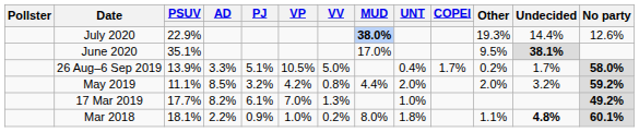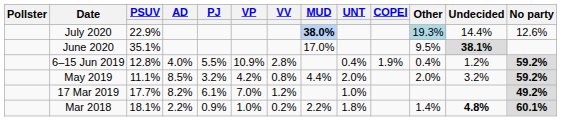July 2020 | Other: no background -> lightblue background
- row: 26 Aug–6 Sep 2019 | 13.9% | 3.3% | 5.1% | 10.5% | 5.0% | 0.4% | 1.7% | 0.2% | 1.7% | 58.0%
+ row: 6–15 Jun 2019 | 12.8% | 4.0% | 5.5% | 10.9% | 2.8% | 0.4% | 1.9% | 0.4% | 1.2% | 59.2%
17 Mar 2019 | VV: 1.3% -> 1.2%
Mar 2018 | MUD: 8.0% -> 2.2%
Mar 2018 | Other: 1.1% -> 1.4%
